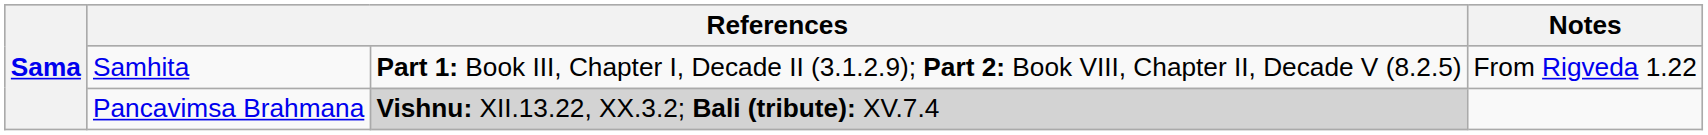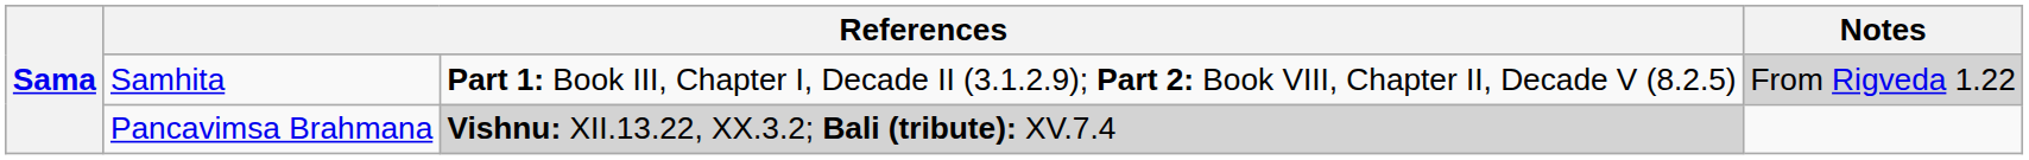Samhita | Notes: no background -> lightgrey background
